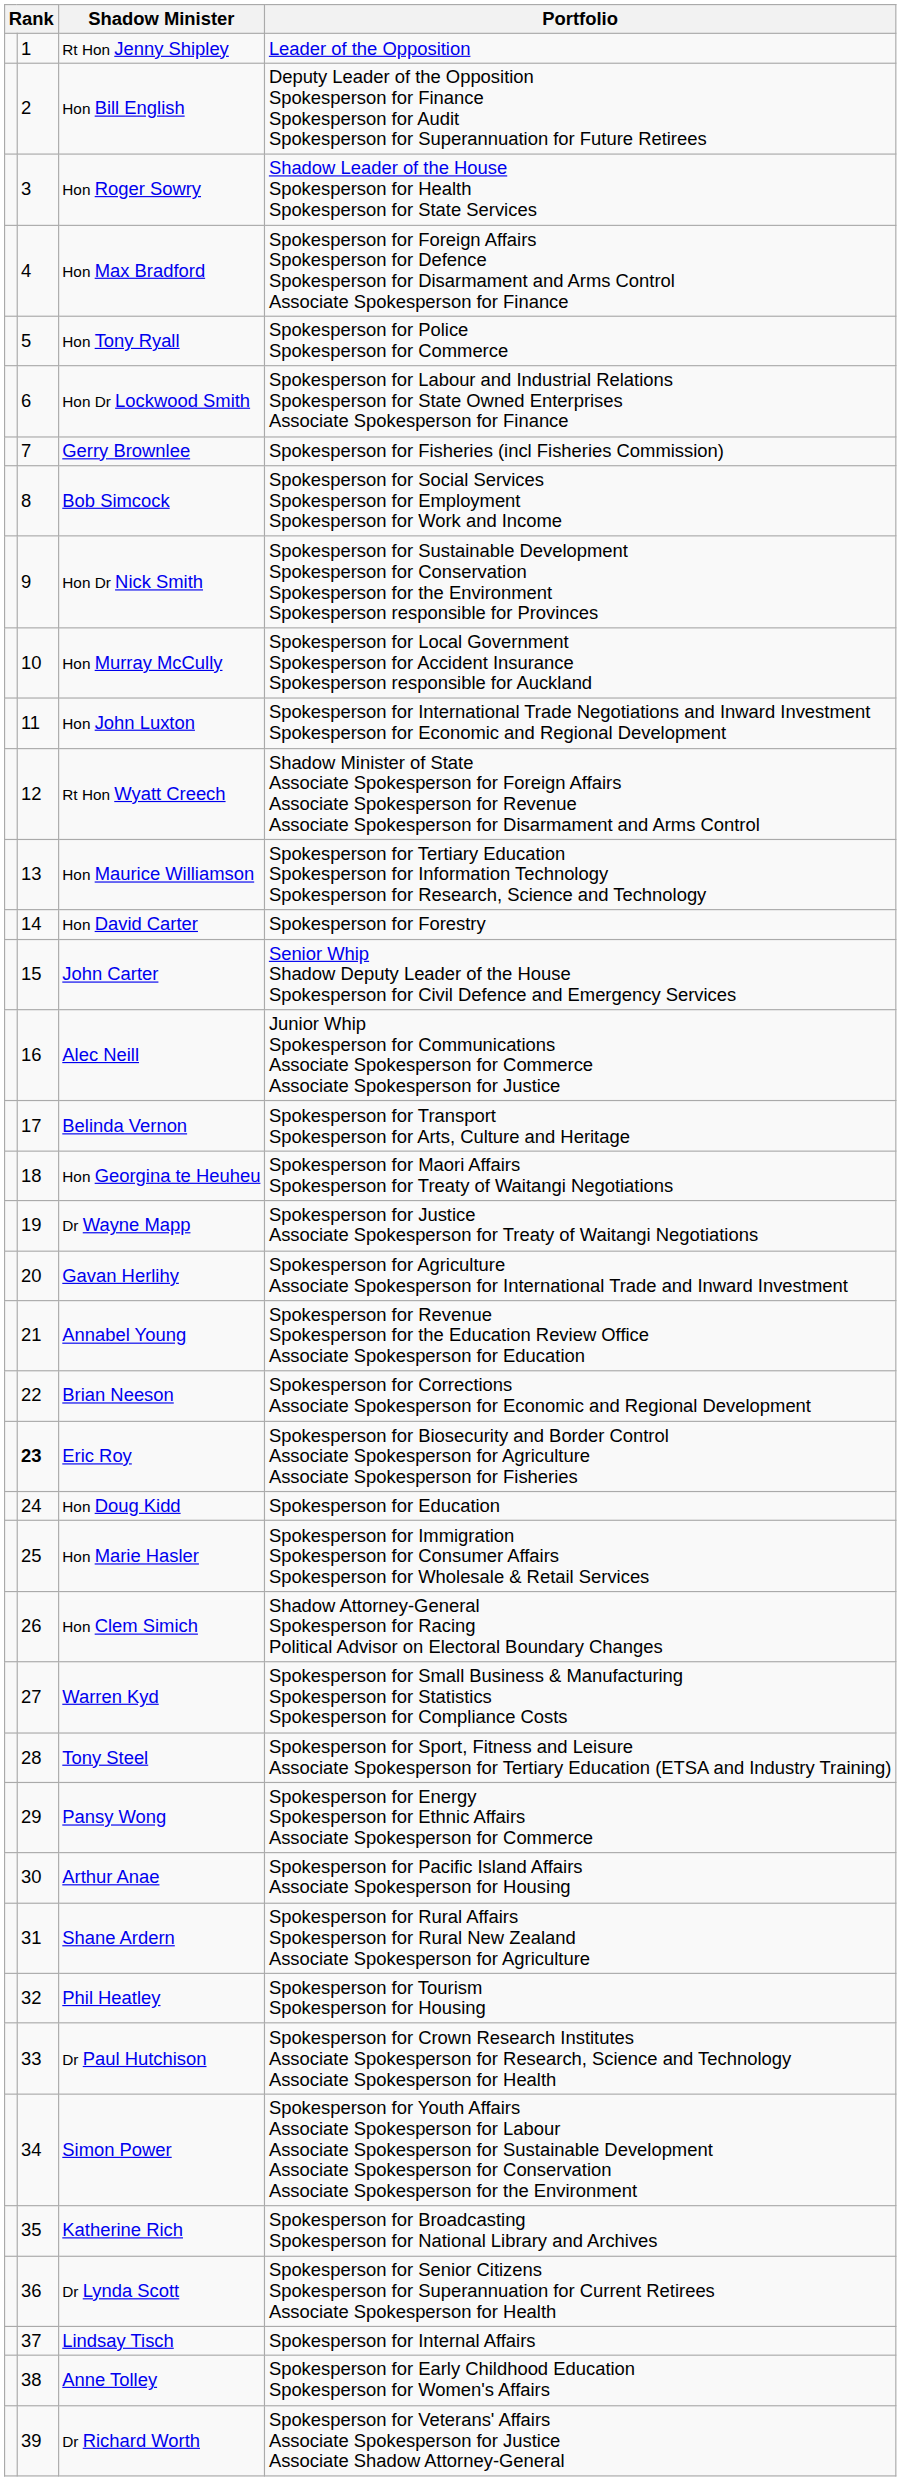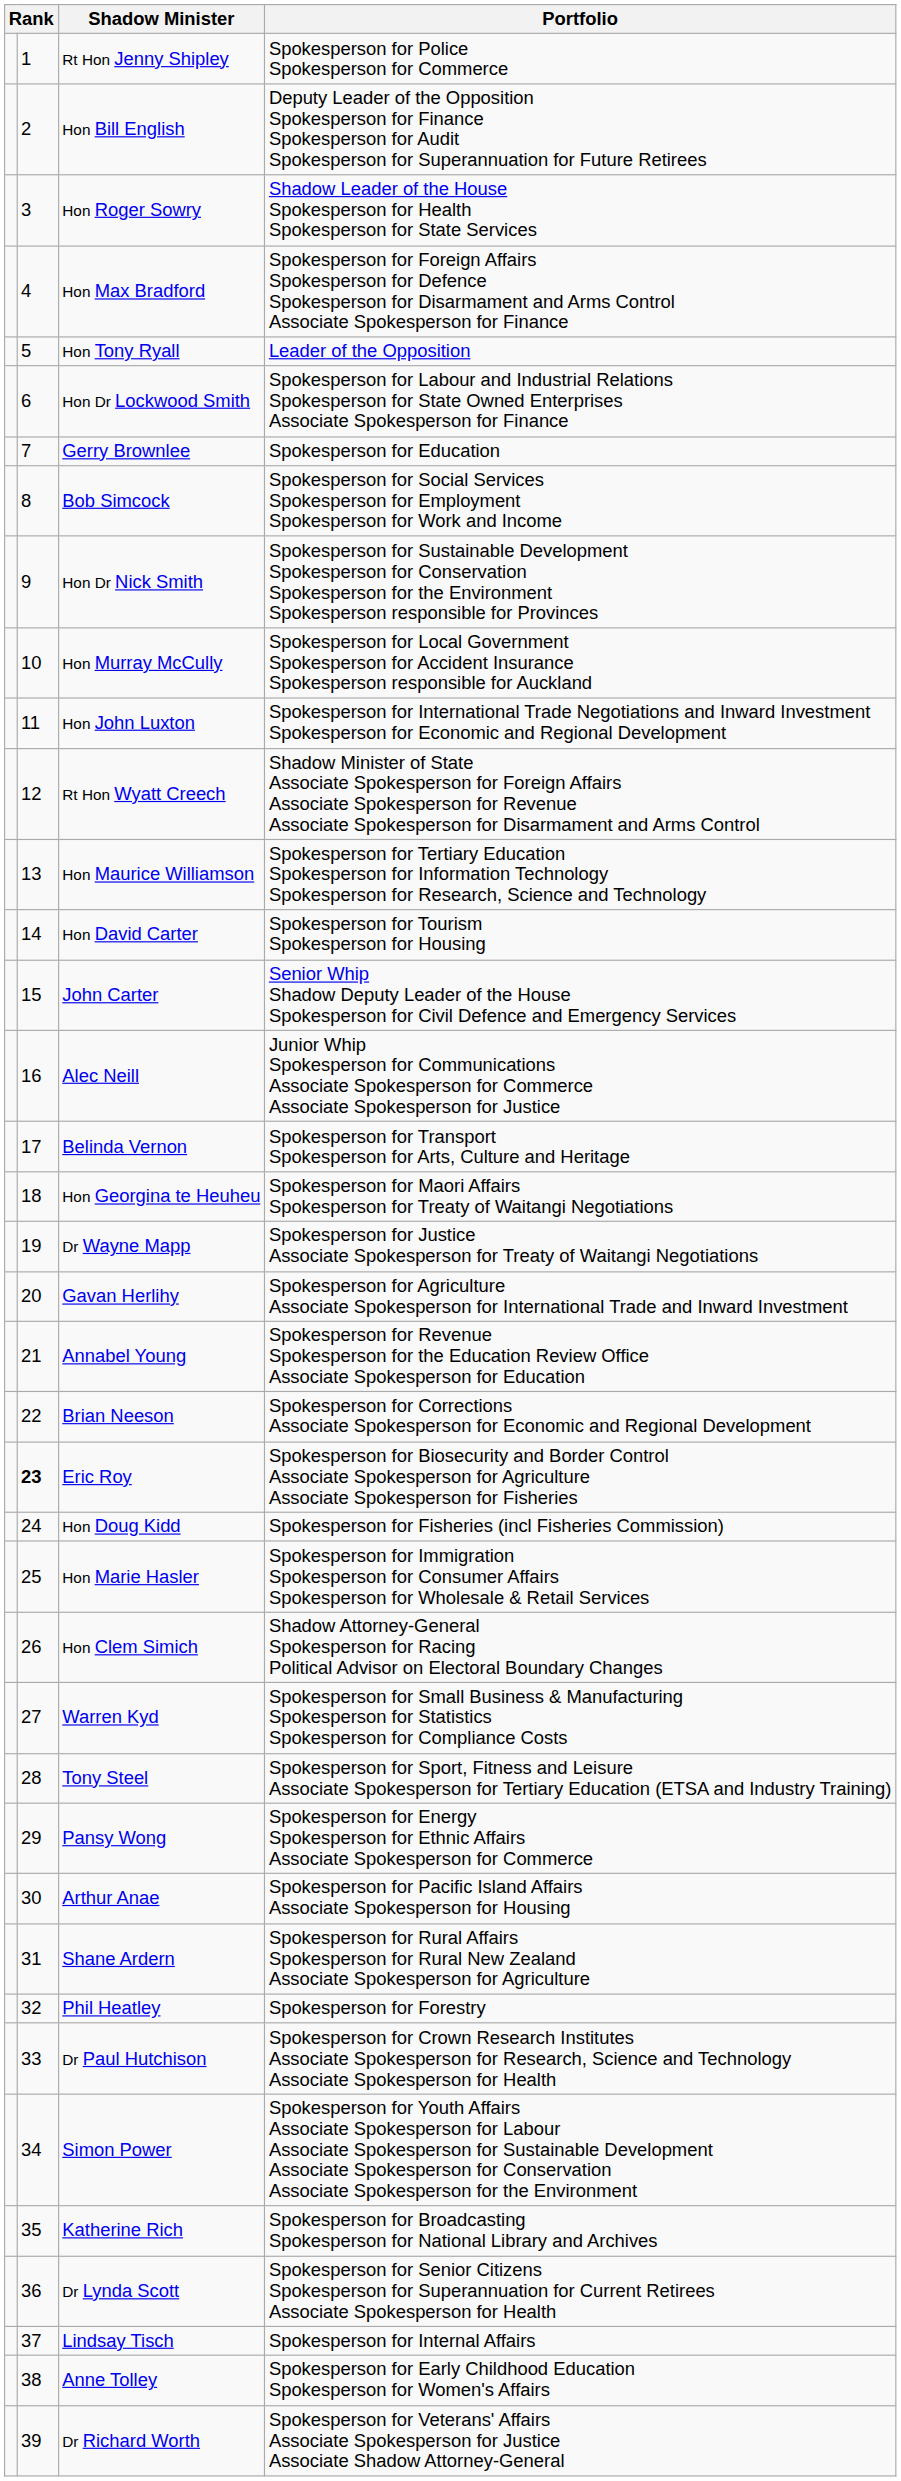Rt Hon Jenny Shipley | Portfolio: Leader of the Opposition -> Spokesperson for Police Spokesperson for Commerce
Hon Tony Ryall | Portfolio: Spokesperson for Police Spokesperson for Commerce -> Leader of the Opposition
Gerry Brownlee | Portfolio: Spokesperson for Fisheries (incl Fisheries Commission) -> Spokesperson for Education
Hon David Carter | Portfolio: Spokesperson for Forestry -> Spokesperson for Tourism Spokesperson for Housing
Hon Doug Kidd | Portfolio: Spokesperson for Education -> Spokesperson for Fisheries (incl Fisheries Commission)
Phil Heatley | Portfolio: Spokesperson for Tourism Spokesperson for Housing -> Spokesperson for Forestry
